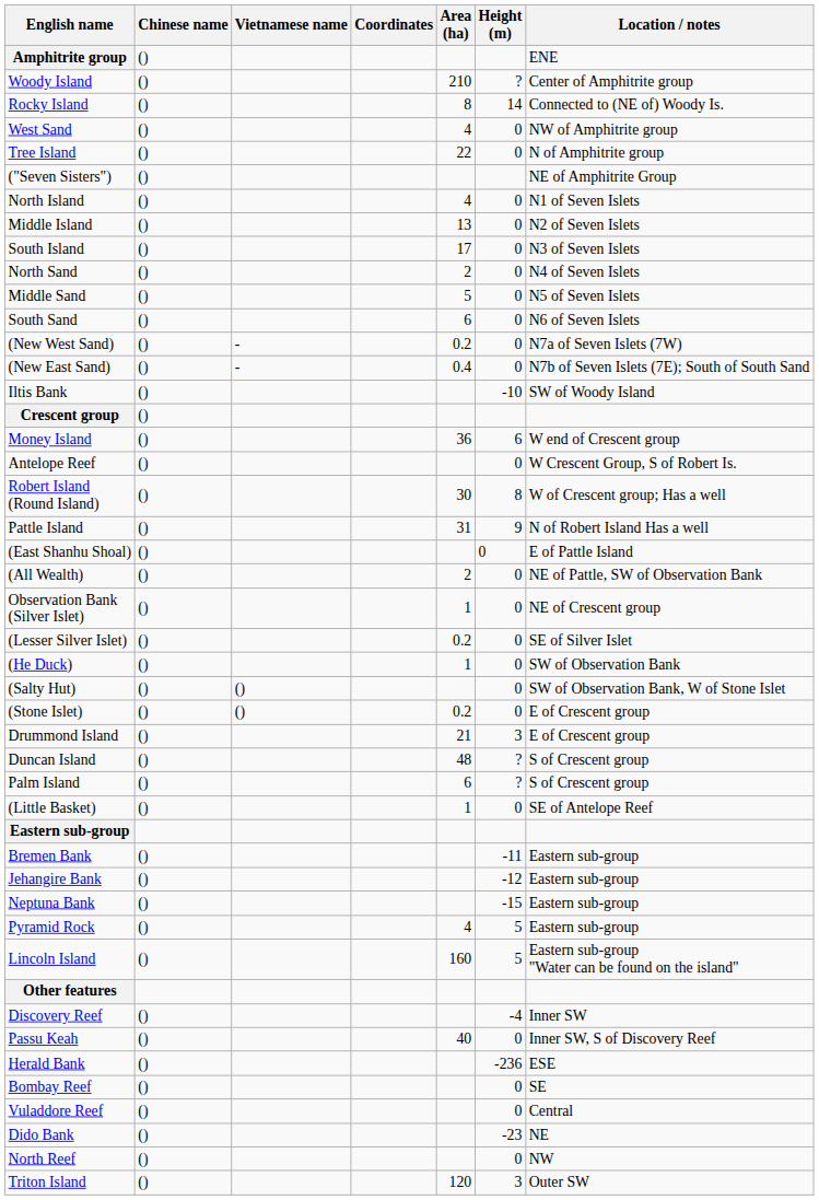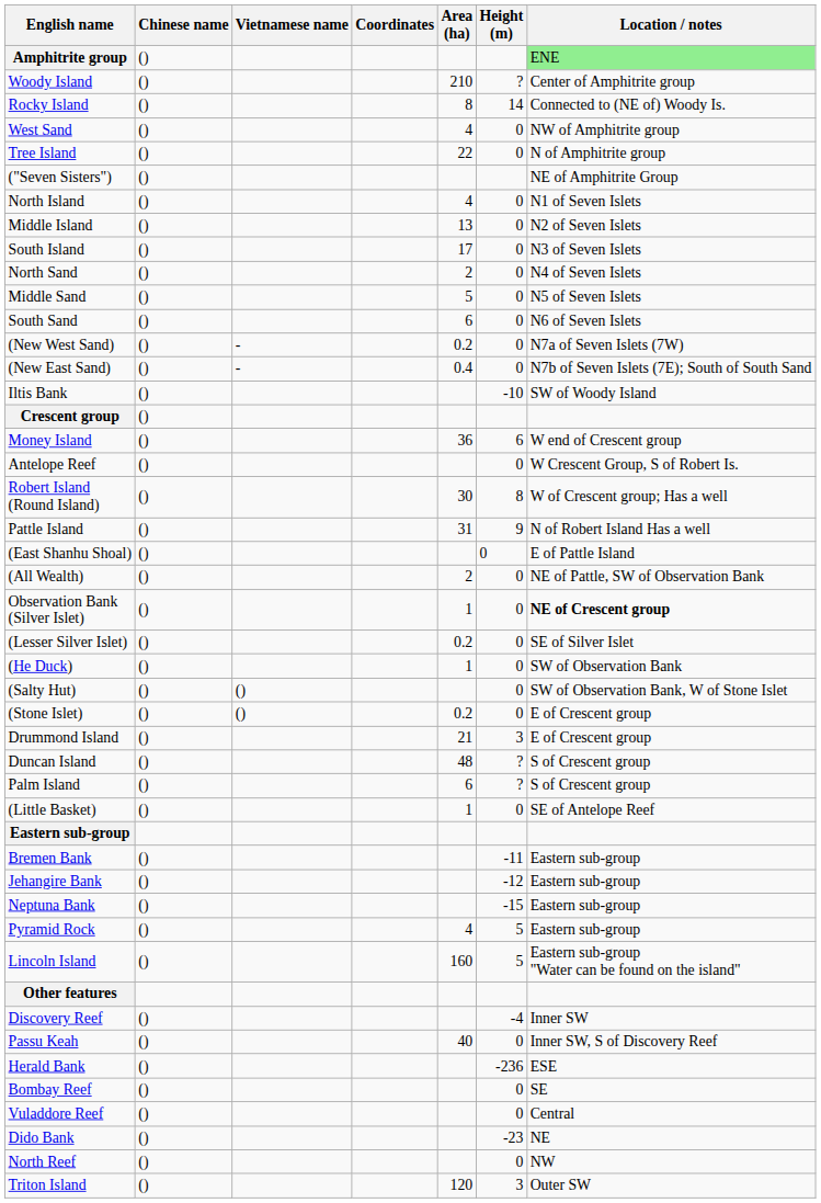Amphitrite group | Location / notes: no background -> lightgreen background
Observation Bank (Silver Islet) | Location / notes: normal -> bold
